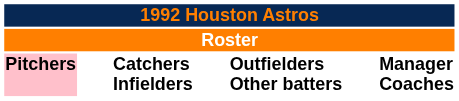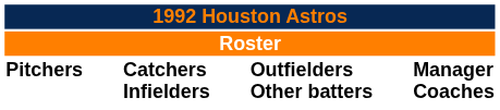Pitchers | column 1: pink background -> no background
